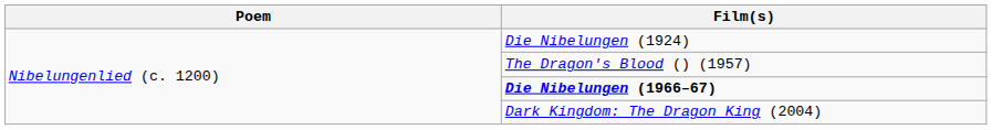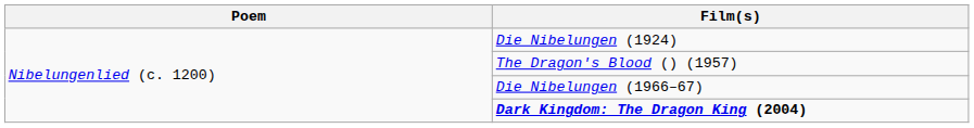Die Nibelungen (1966–67) | Film(s): bold -> normal
Dark Kingdom: The Dragon King (2004) | Film(s): normal -> bold
